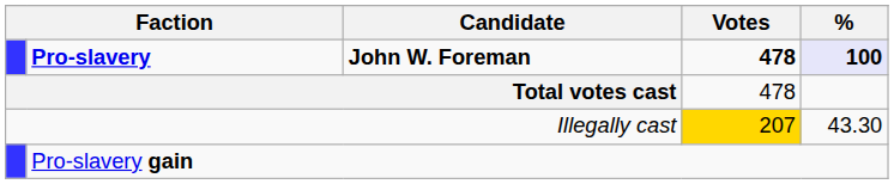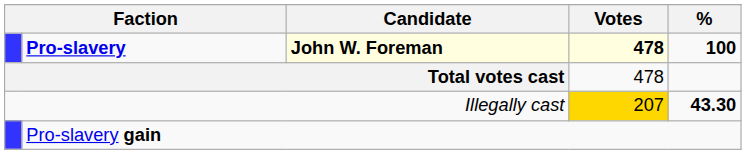Pro-slavery | Candidate: no background -> lightyellow background
Pro-slavery | Votes: no background -> lightyellow background
Pro-slavery | %: lavender background -> no background
Illegally cast | %: normal -> bold
